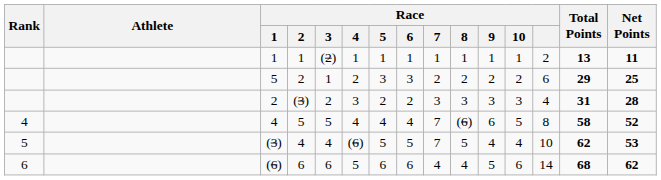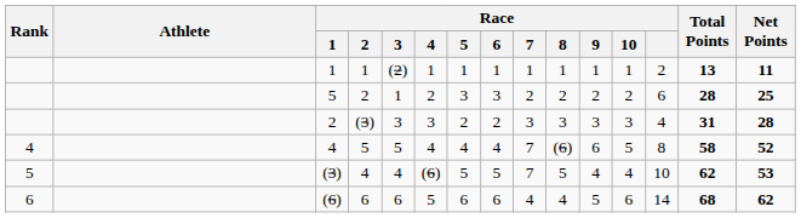row 4 | Total Points: 29 -> 28
row 5 | Race / 3: 2 -> 3
